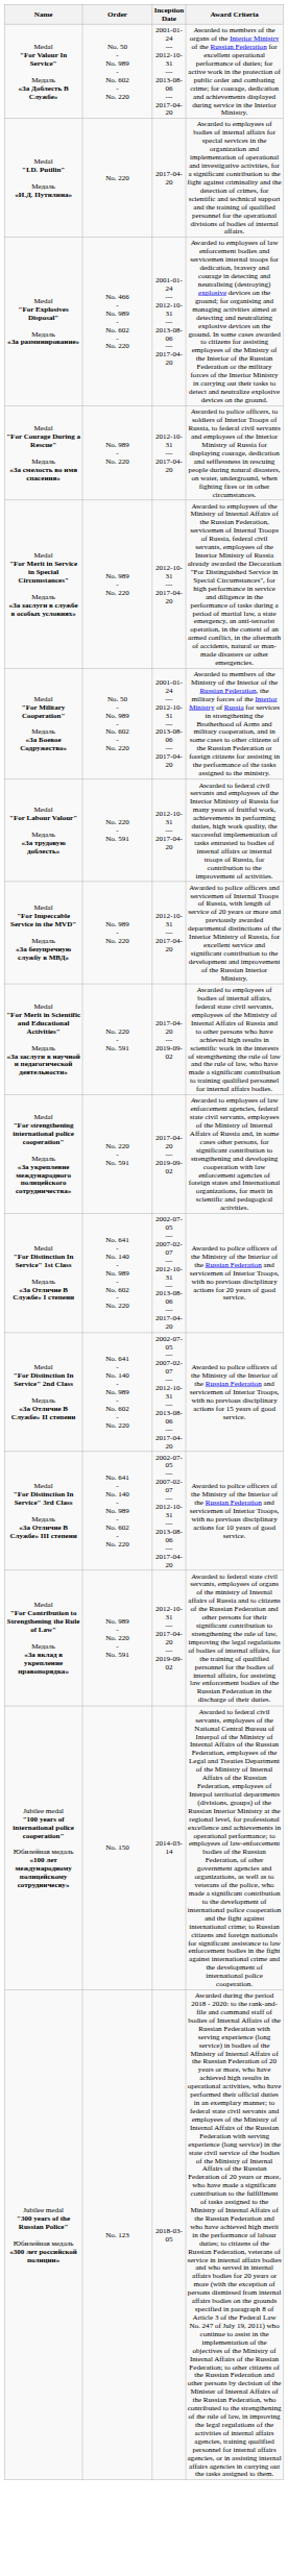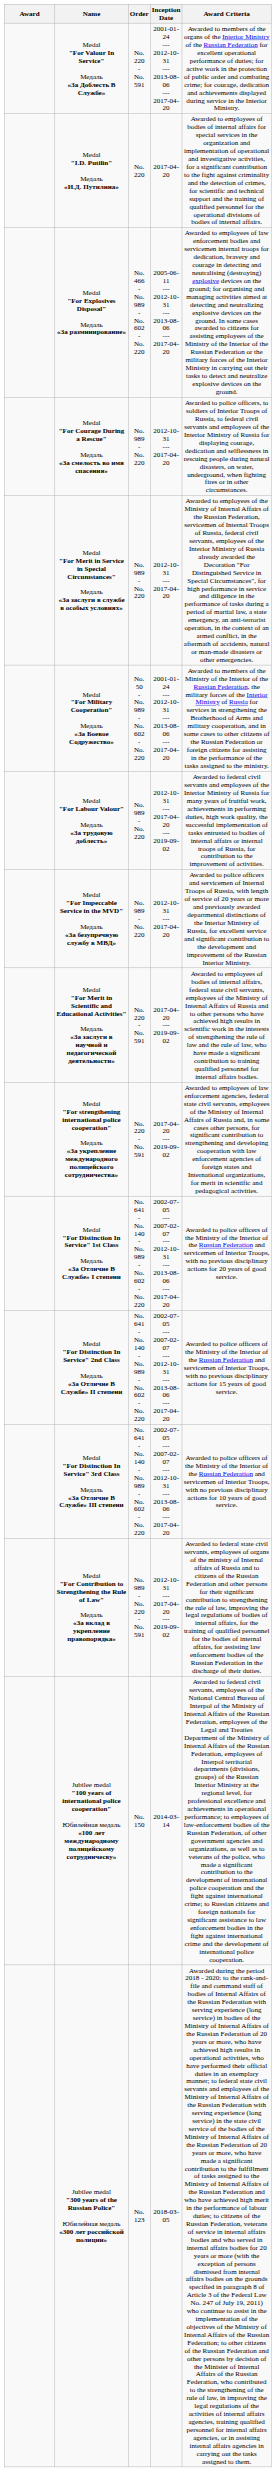+ column: Award
Medal "For Valour In Service" Медаль «За Доблесть В Службе» | Order: No. 50 - No. 989 - No. 602 - No. 220 -> No. 220 - No. 591
Medal "For Explosives Disposal" Медаль «За разминирование» | Inception Date: 2001-01-24 --- 2012-10-31 --- 2013-08-06 --- 2017-04-20 -> 2005-06-11 --- 2012-10-31 --- 2013-08-06 --- 2017-04-20
Medal "For Labour Valour" Медаль «За трудовую доблесть» | Order: No. 220 - No. 591 -> No. 989 - No. 220
Medal "For Labour Valour" Медаль «За трудовую доблесть» | Inception Date: 2012-10-31 --- 2017-04-20 -> 2012-10-31 --- 2017-04-20 --- 2019-09-02
